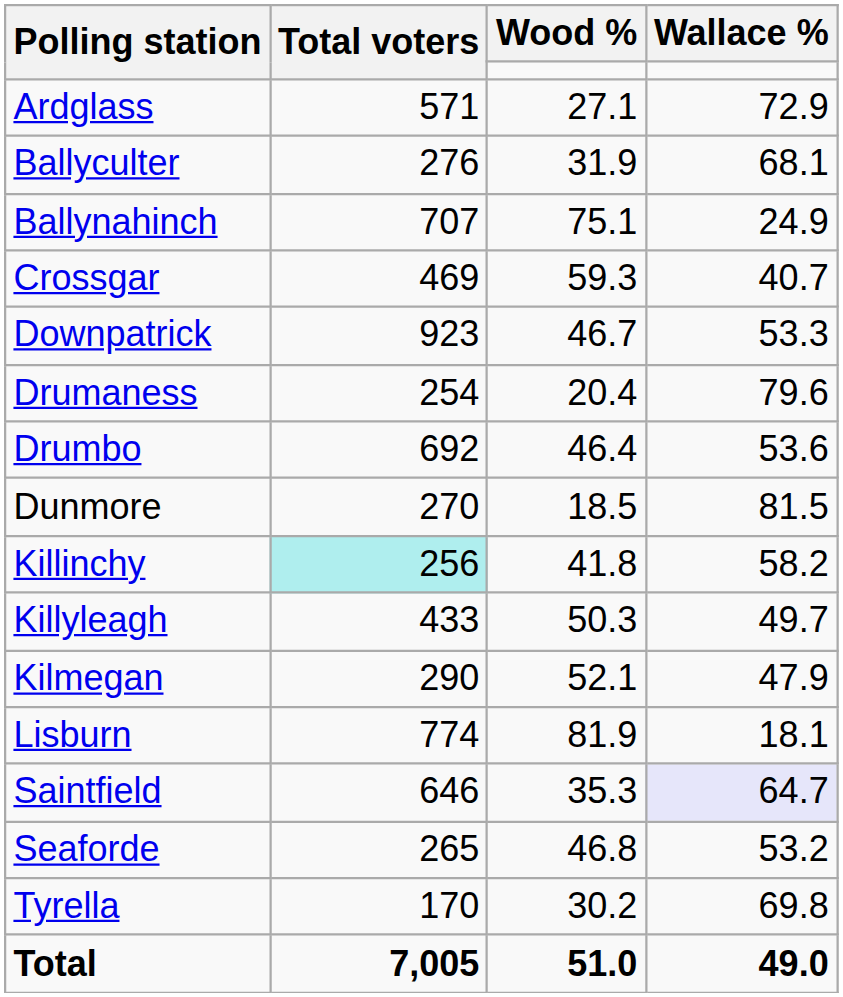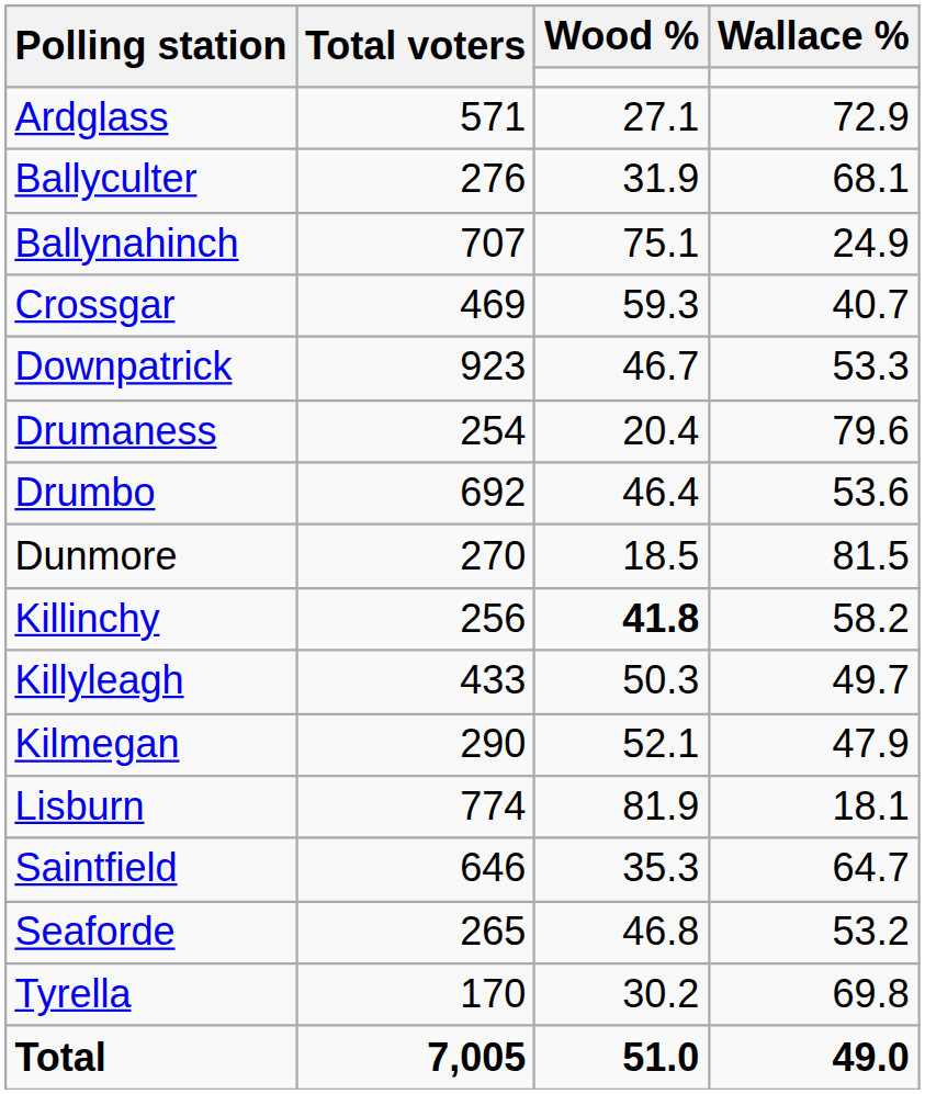Killinchy | Total voters: paleturquoise background -> no background
Killinchy | Wood %: normal -> bold
Saintfield | Wallace %: lavender background -> no background
